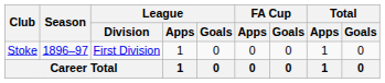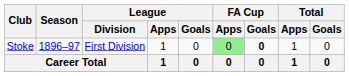Stoke | FA Cup / Apps: no background -> lightgreen background
Stoke | FA Cup / Goals: normal -> bold
